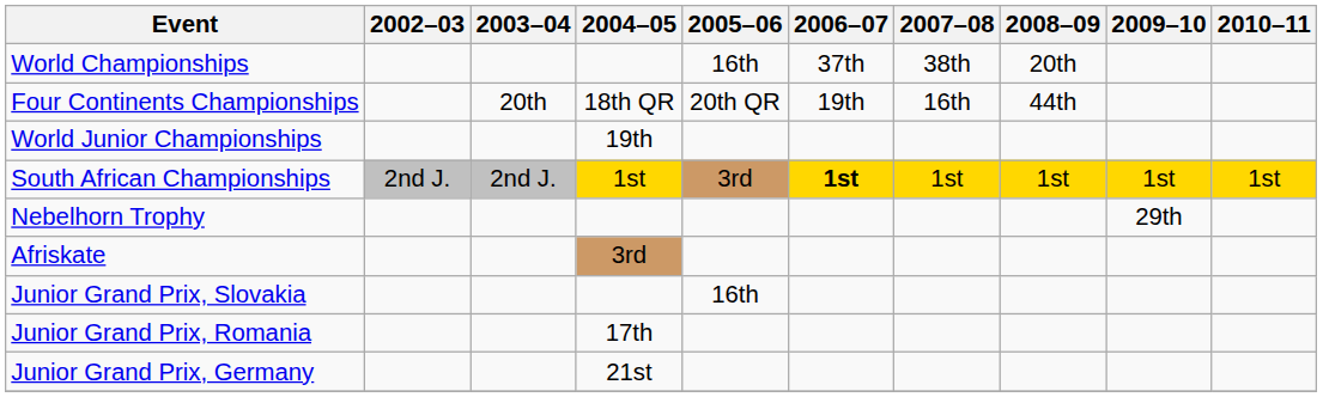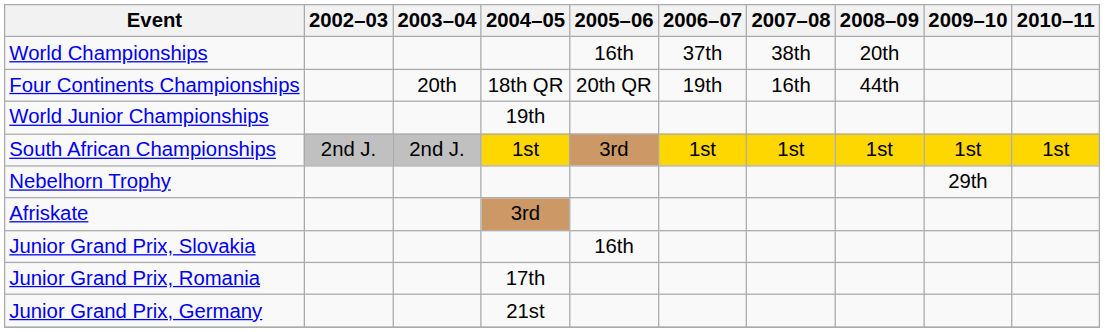South African Championships | 2006–07: bold -> normal
